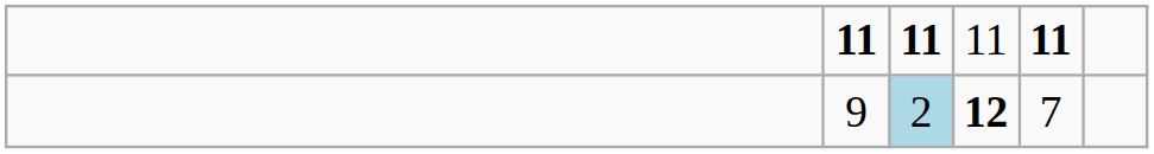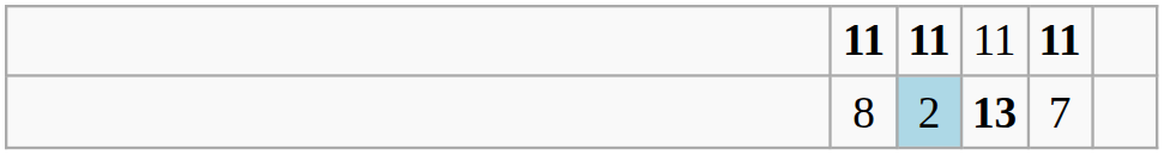row 2 | column 2: 9 -> 8
row 2 | column 4: 12 -> 13
